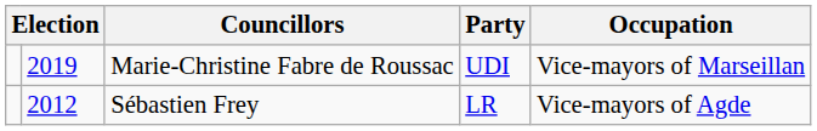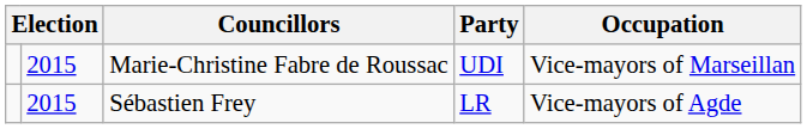Marie-Christine Fabre de Roussac | column 2: 2019 -> 2015
Sébastien Frey | column 2: 2012 -> 2015
